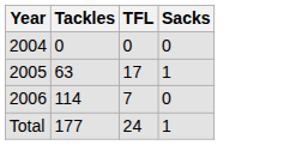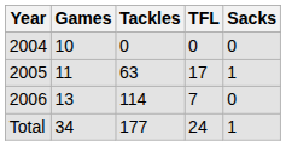+ column: Games | 10 | 11 | 13 | 34
